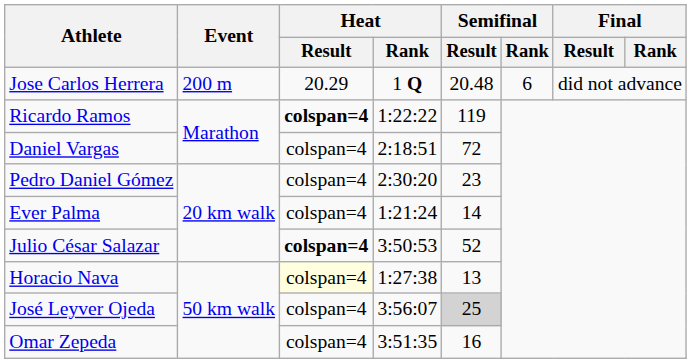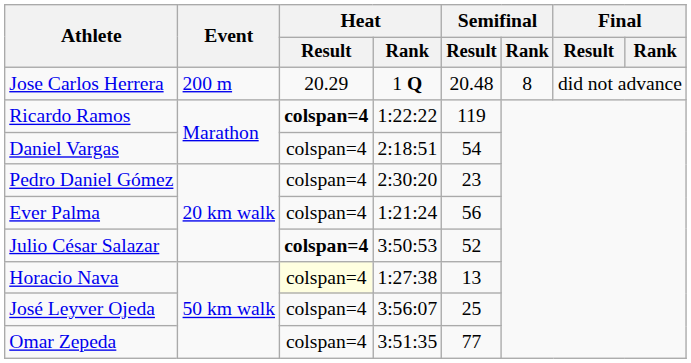Jose Carlos Herrera | Semifinal / Rank: 6 -> 8
Daniel Vargas | Semifinal / Result: 72 -> 54
Ever Palma | Semifinal / Result: 14 -> 56
José Leyver Ojeda | Semifinal / Result: lightgrey background -> no background
Omar Zepeda | Semifinal / Result: 16 -> 77
